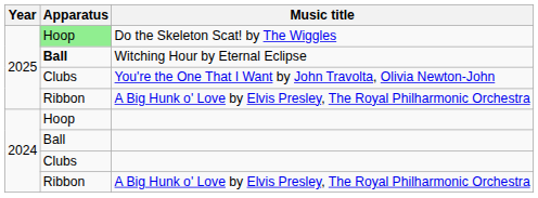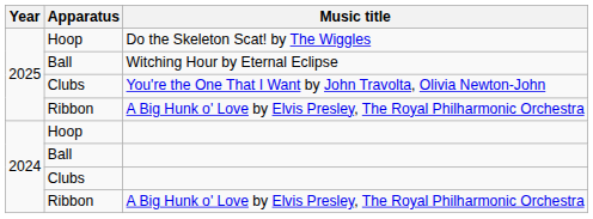Do the Skeleton Scat! by The Wiggles | Apparatus: lightgreen background -> no background
Witching Hour by Eternal Eclipse | Apparatus: bold -> normal
